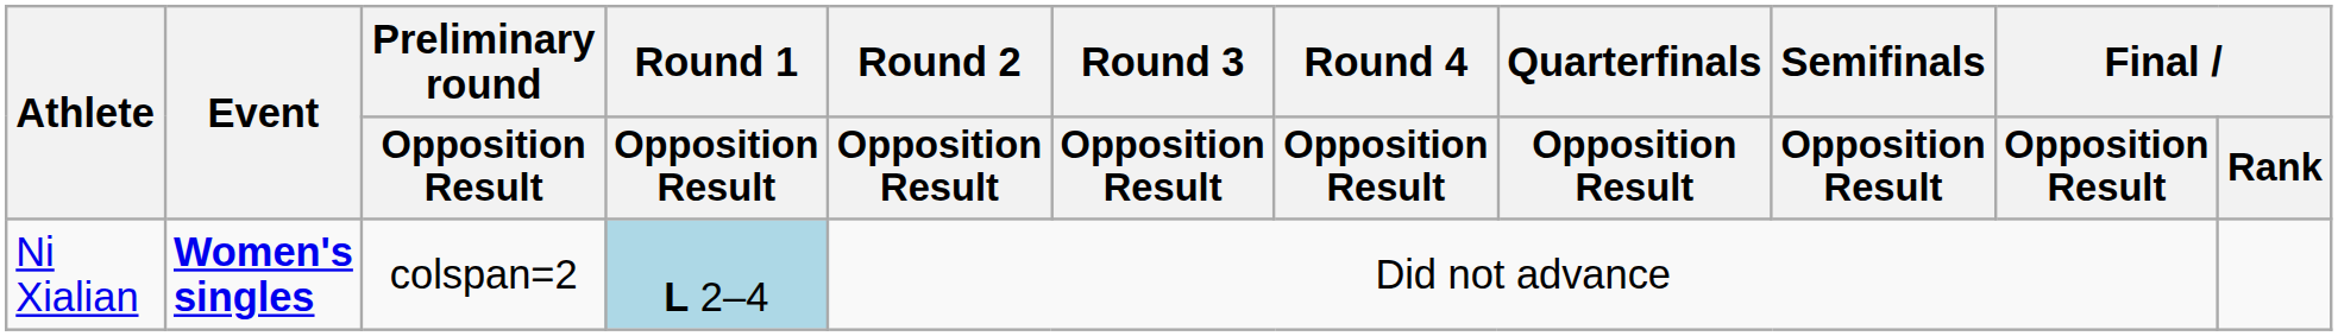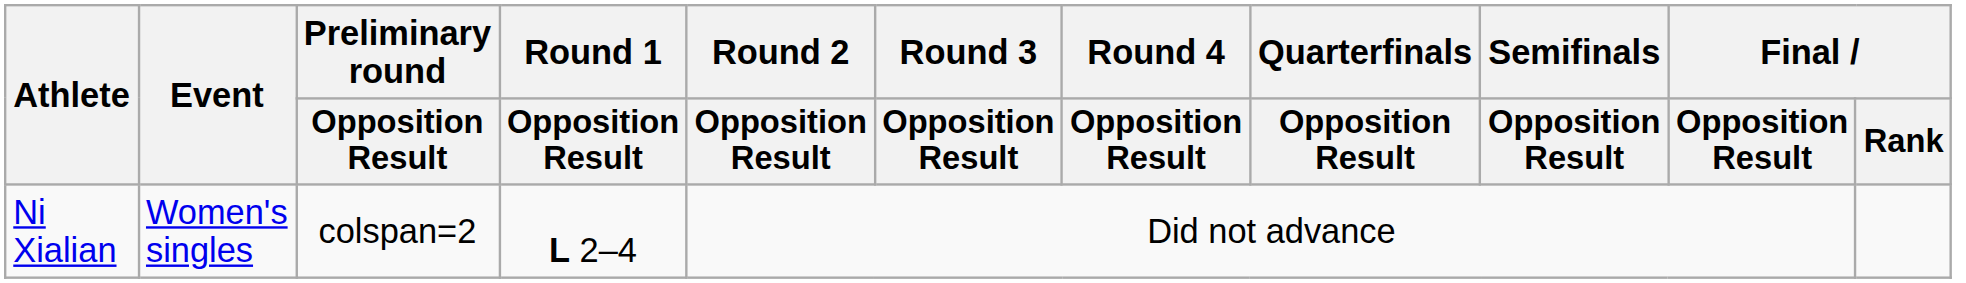Ni Xialian | Event: bold -> normal
Ni Xialian | Round 1 / Opposition Result: lightblue background -> no background
